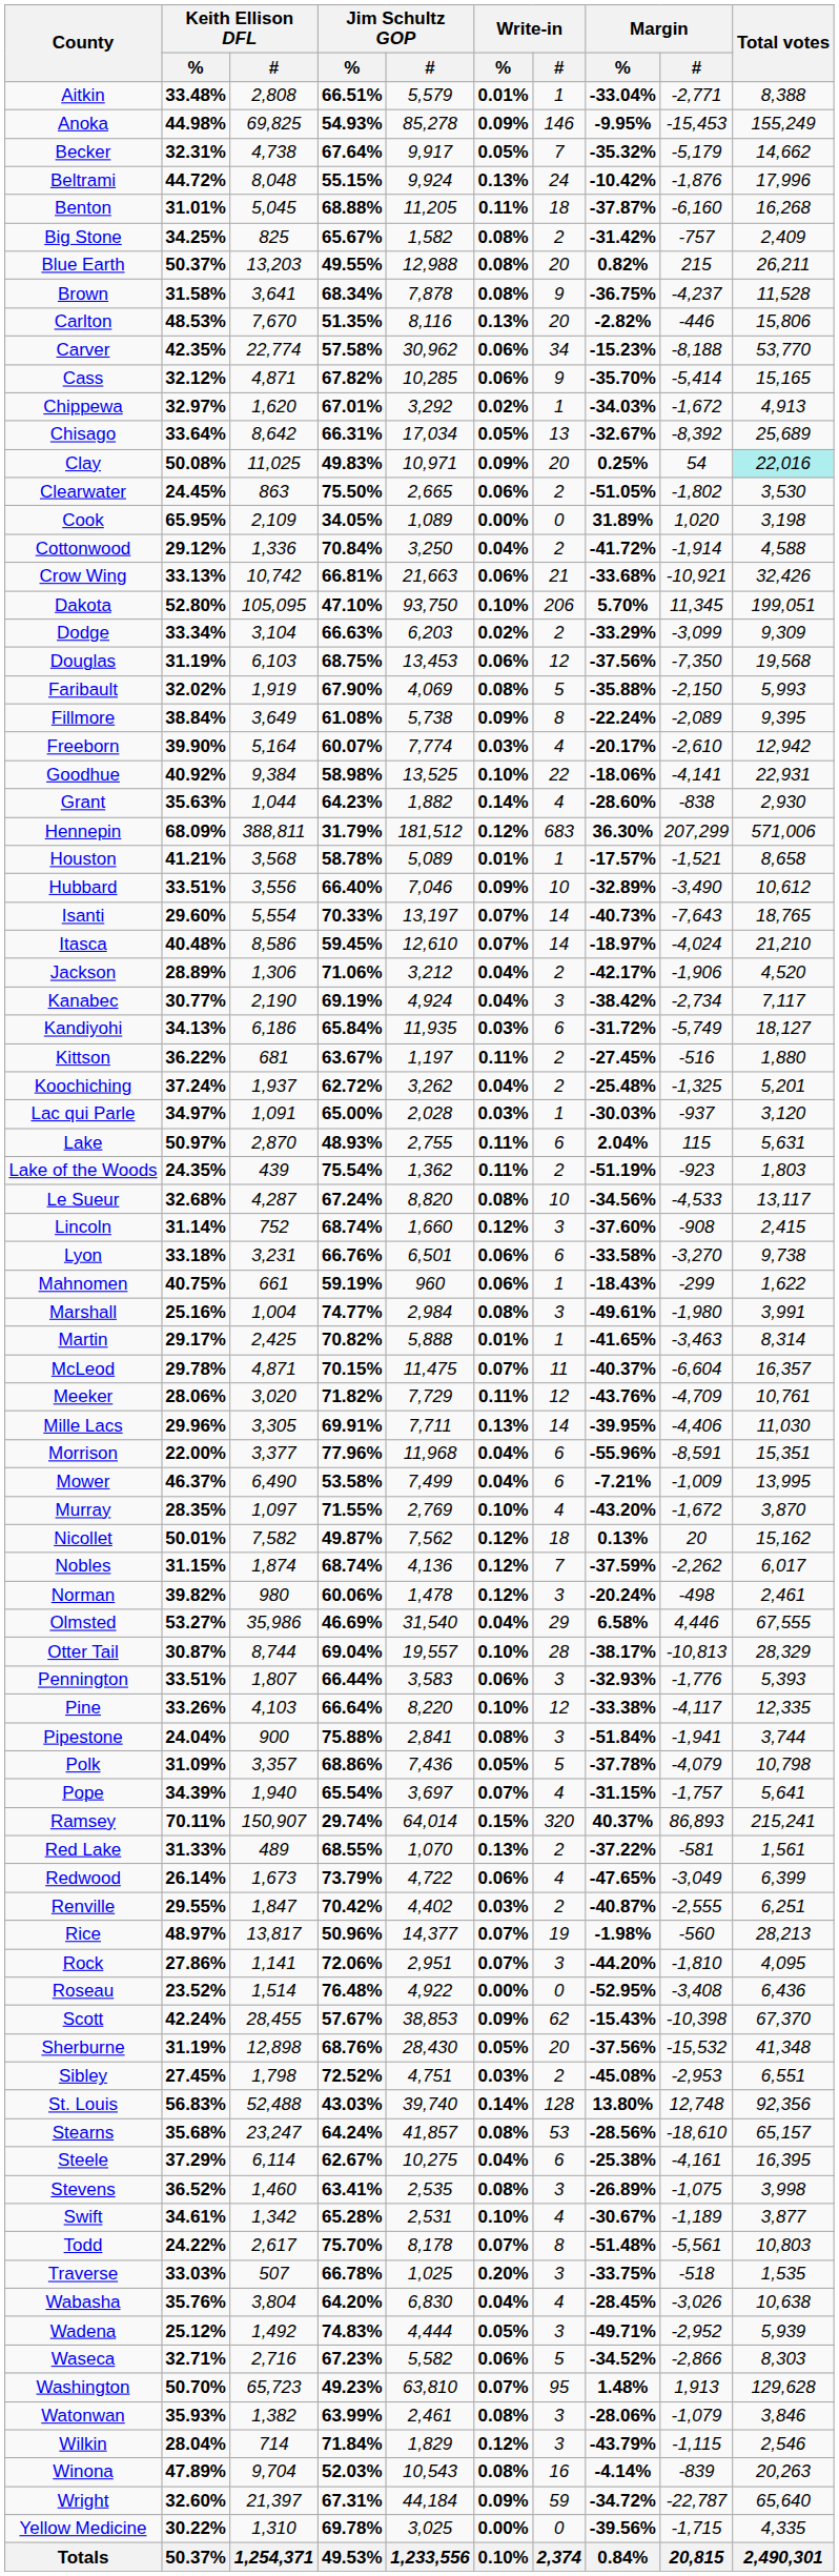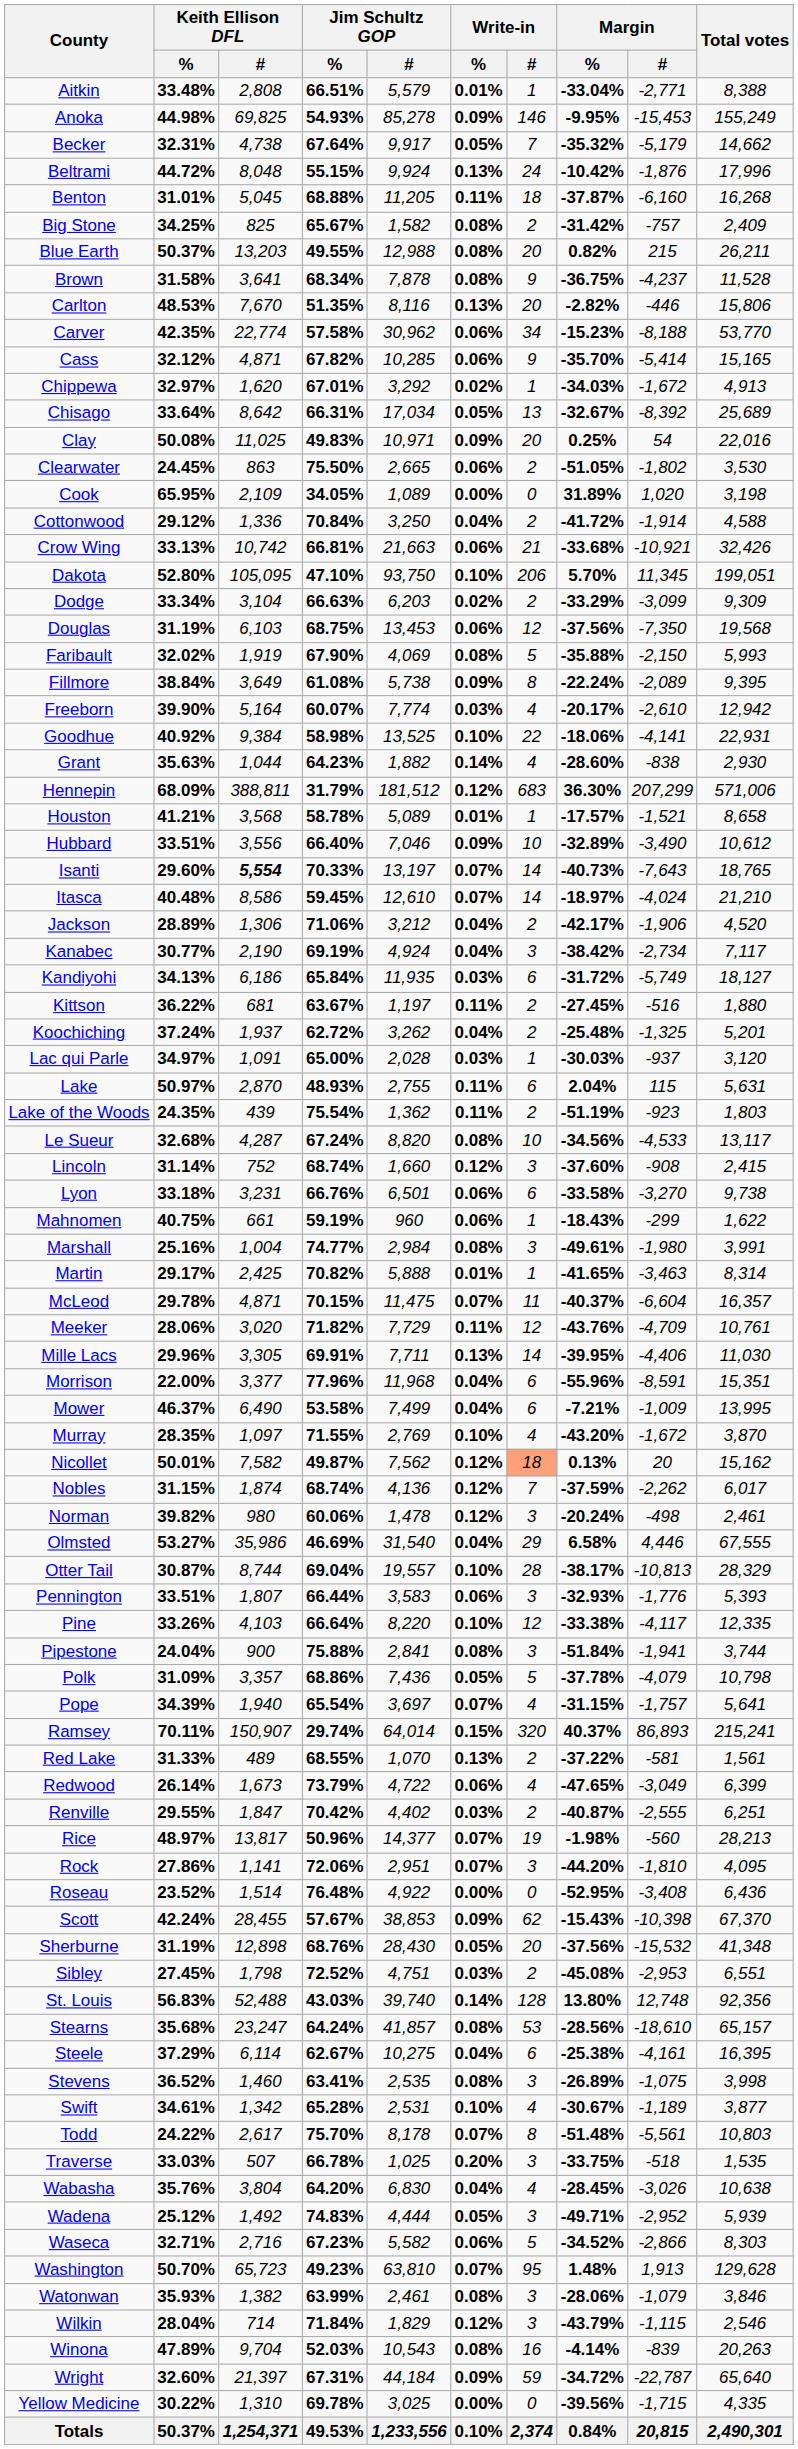Clay | Total votes: paleturquoise background -> no background
Isanti | Keith Ellison DFL / #: normal -> bold
Nicollet | Write-in / #: no background -> lightsalmon background
